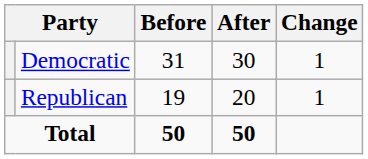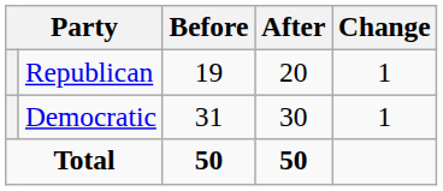rows swapped: Democratic <-> Republican
